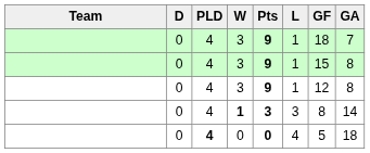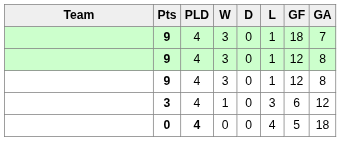columns swapped: Pts <-> D
row 3 | GF: 15 -> 12
row 5 | W: bold -> normal
row 5 | GF: 8 -> 6
row 5 | GA: 14 -> 12
